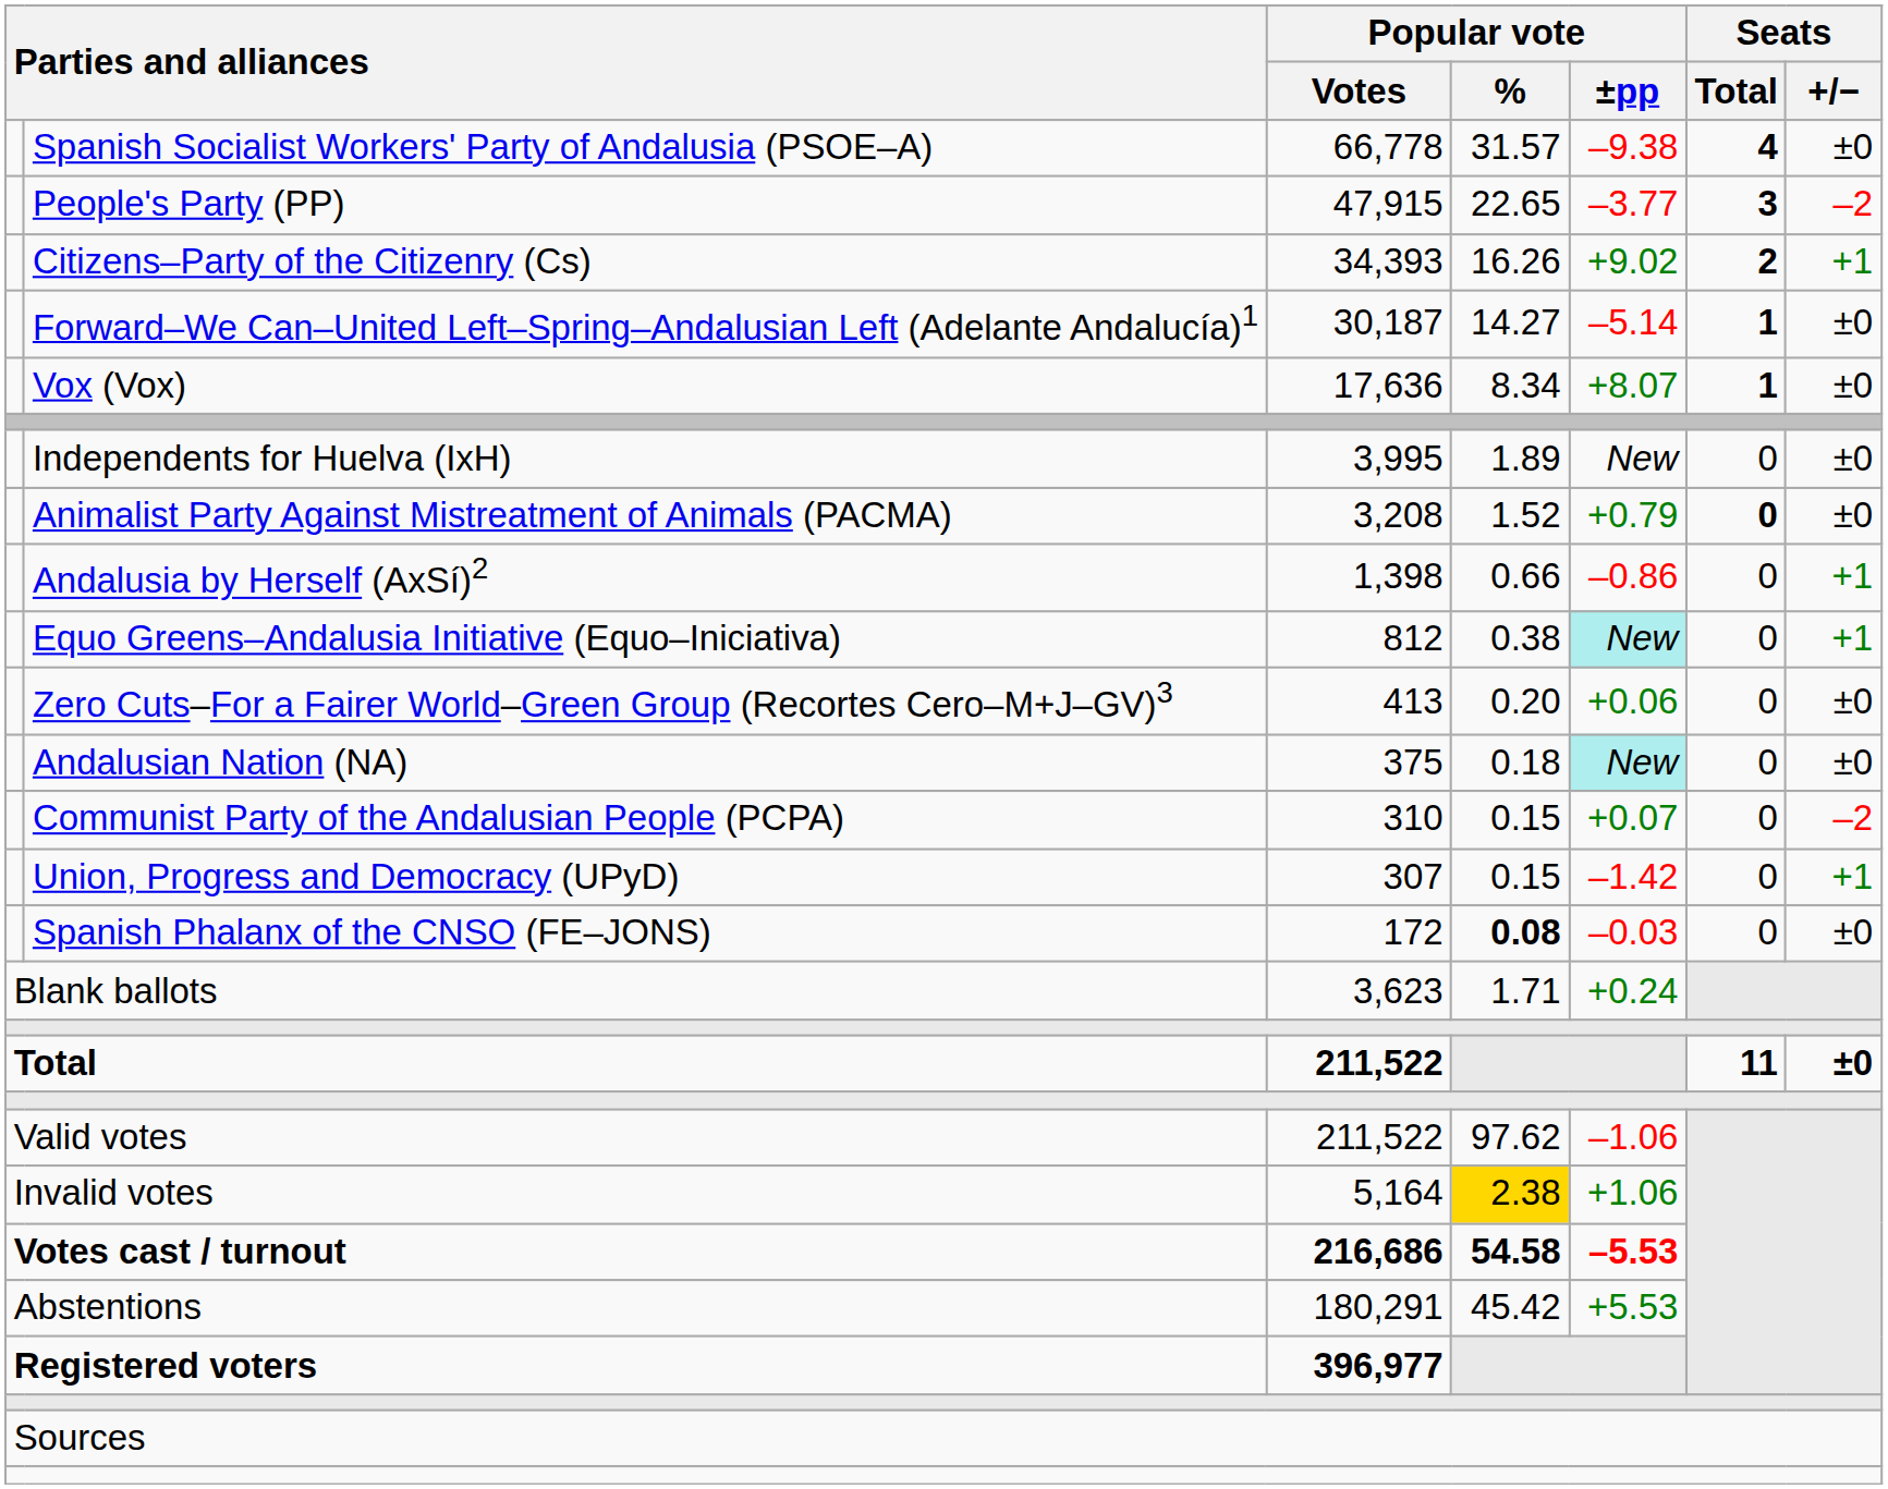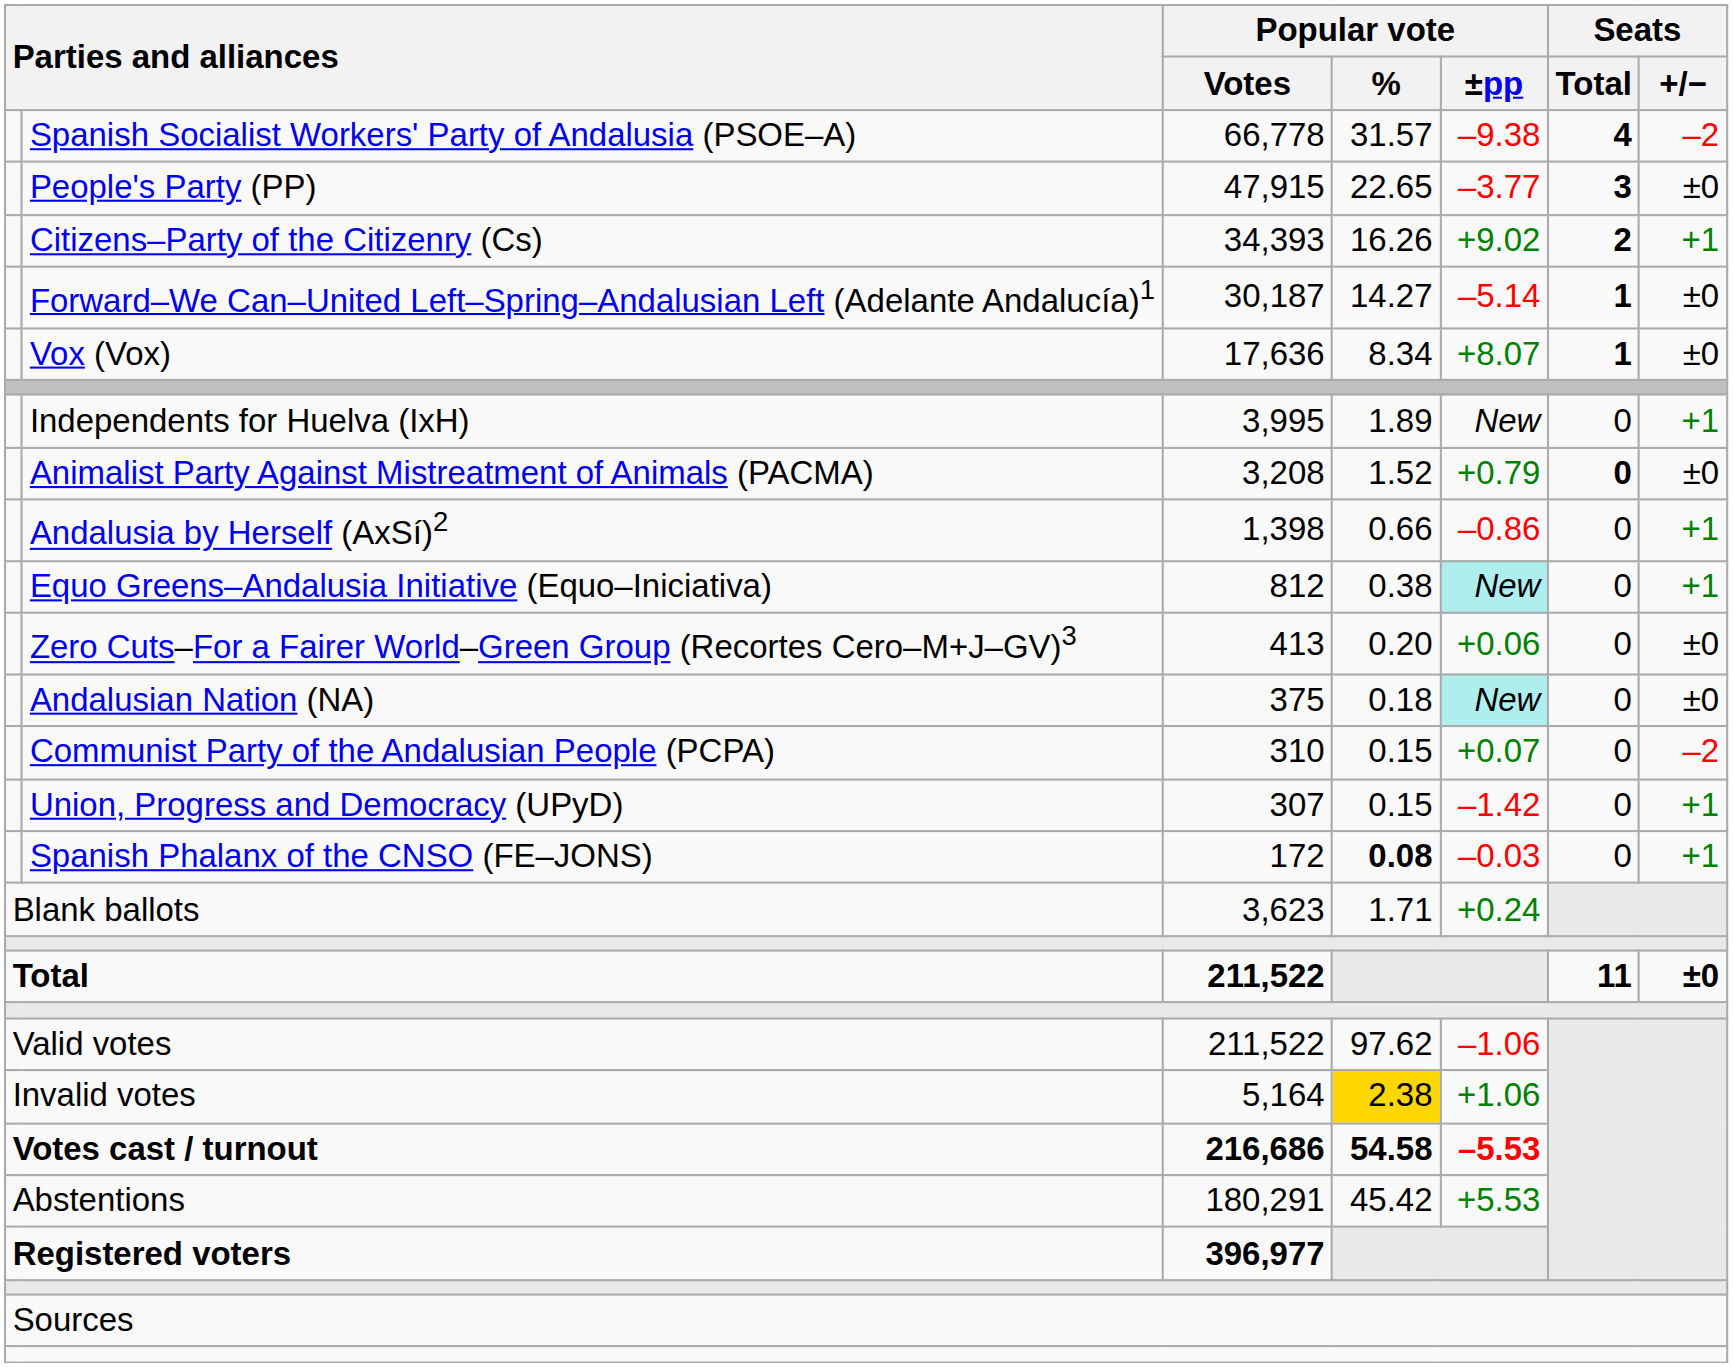Spanish Socialist Workers' Party of Andalusia (PSOE–A) | Seats / +/−: ±0 -> –2
People's Party (PP) | Seats / +/−: –2 -> ±0
Independents for Huelva (IxH) | Seats / +/−: ±0 -> +1
Spanish Phalanx of the CNSO (FE–JONS) | Seats / +/−: ±0 -> +1
